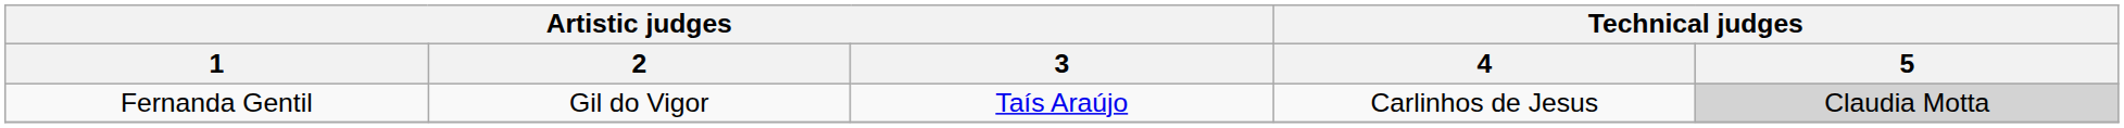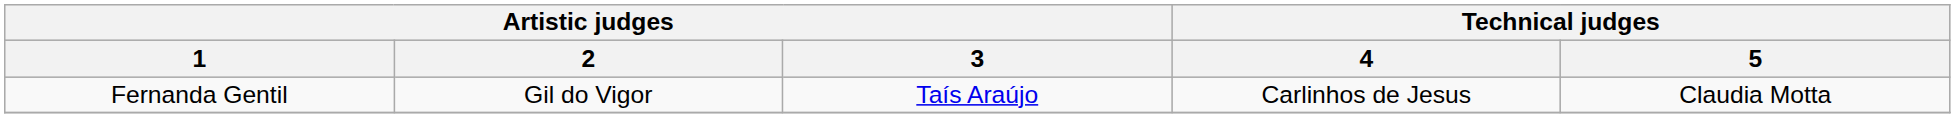Fernanda Gentil | Technical judges / 5: lightgrey background -> no background
